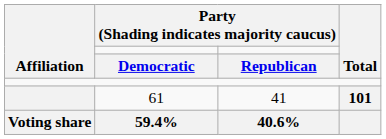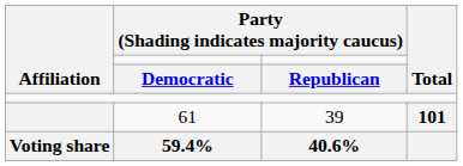101 | column 3: 41 -> 39
